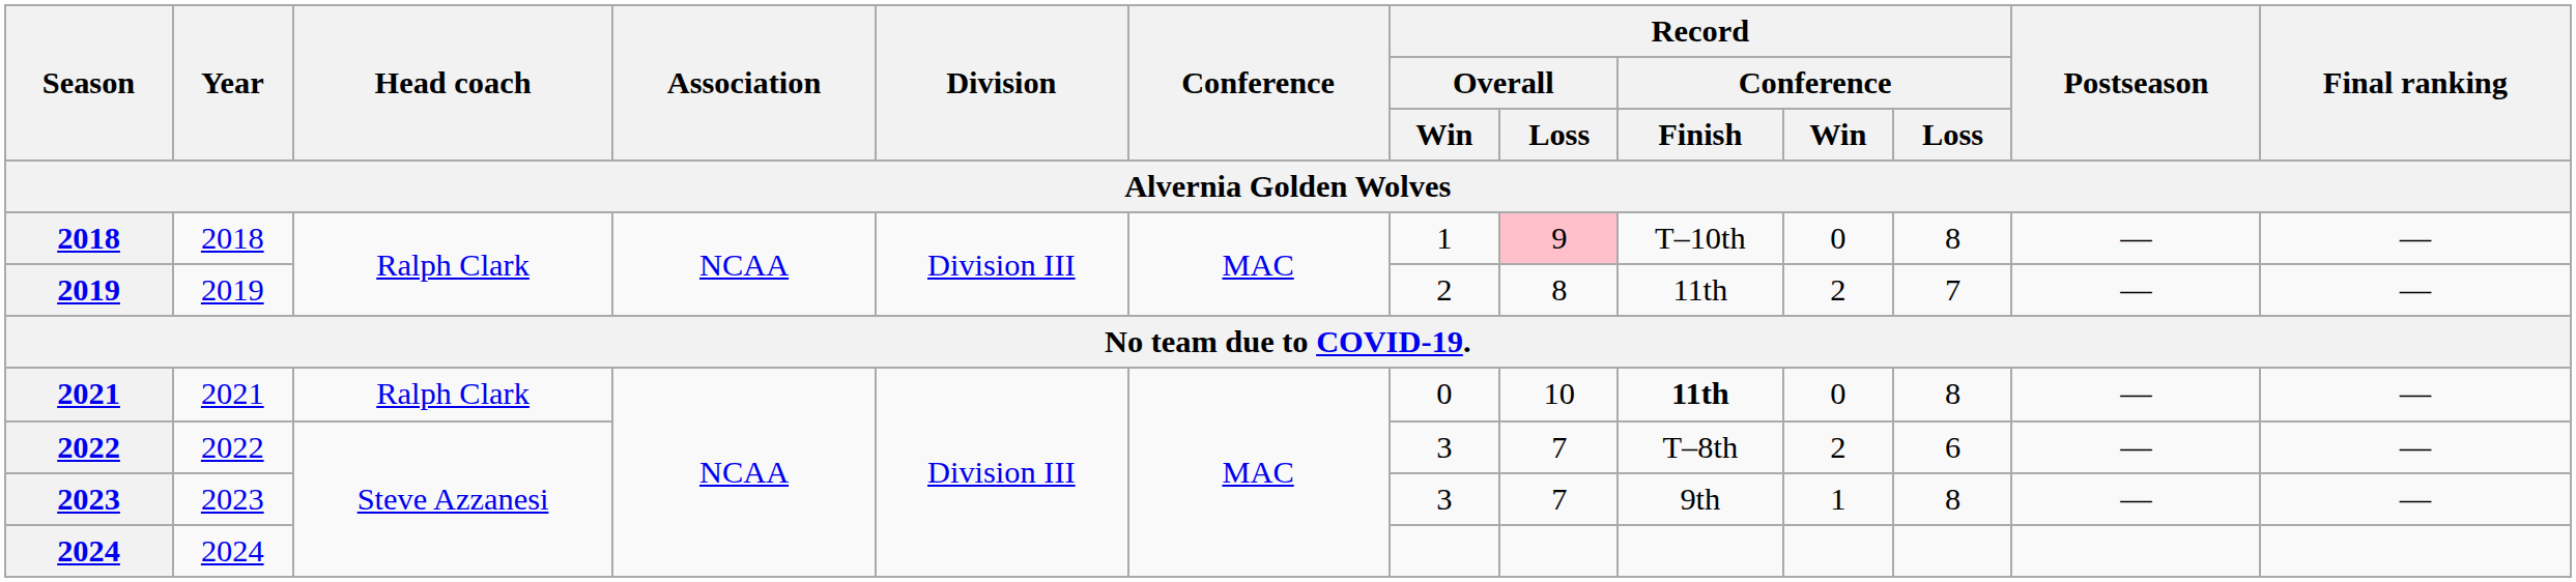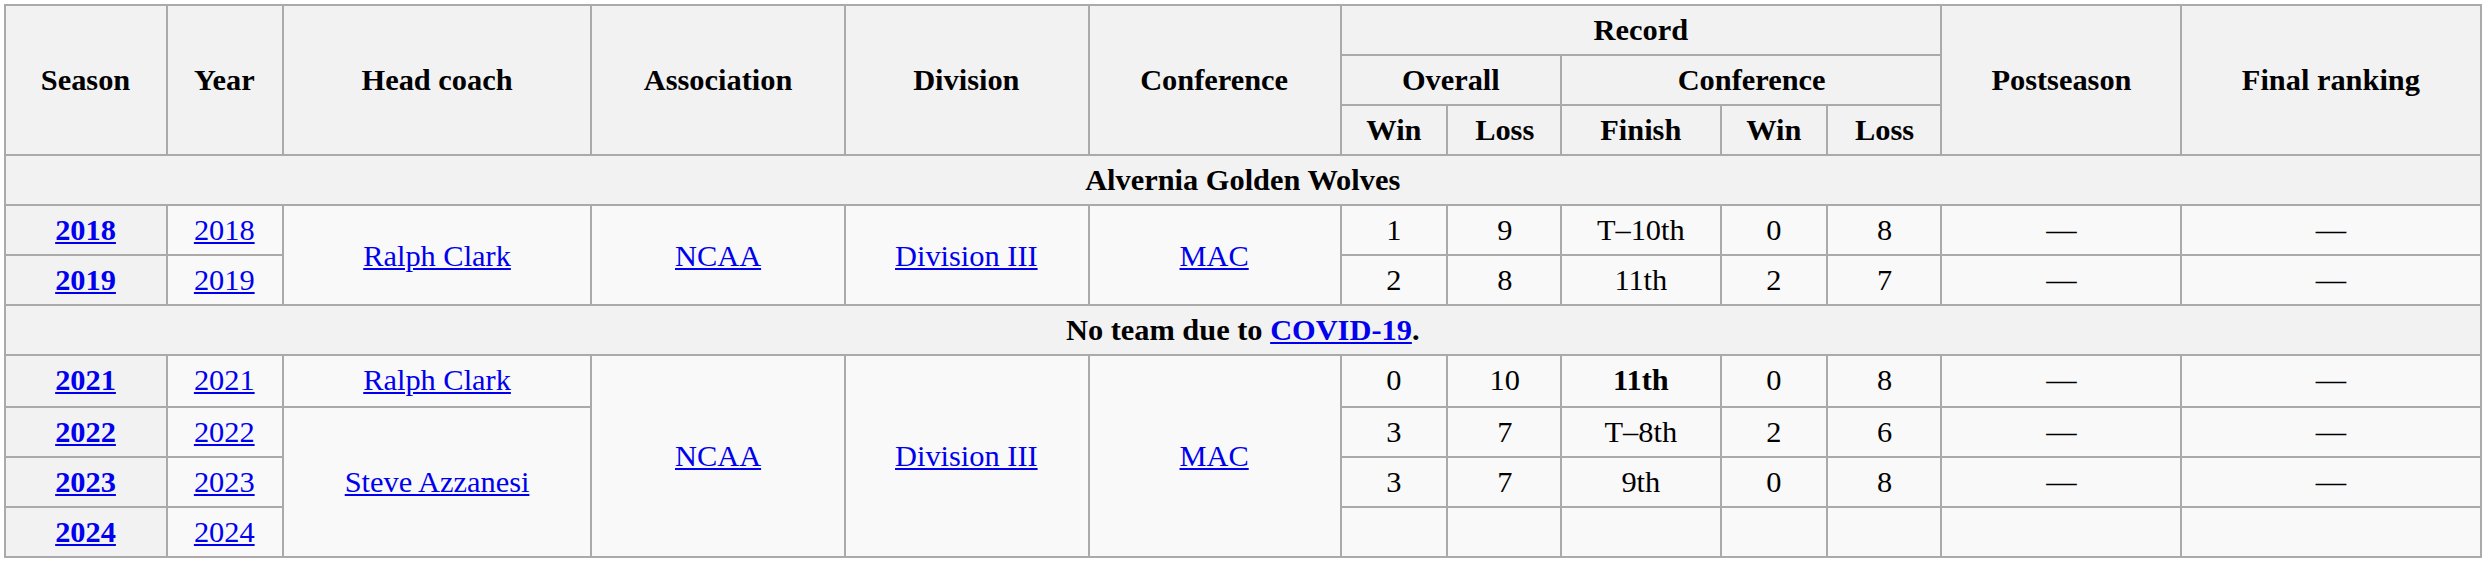row 5 | Record / Overall / Loss: pink background -> no background
row 10 | Record / Conference / Win: 1 -> 0
